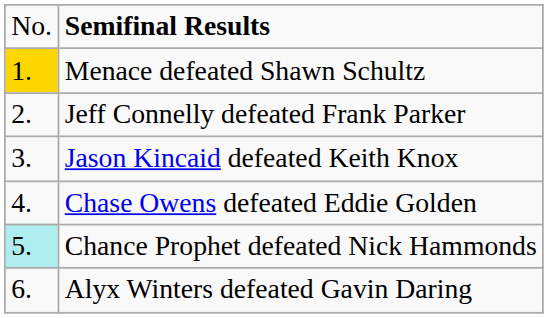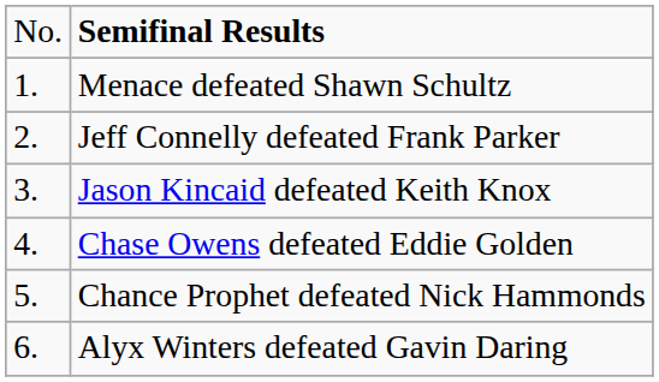Menace defeated Shawn Schultz | column 1: gold background -> no background
Chance Prophet defeated Nick Hammonds | column 1: paleturquoise background -> no background
